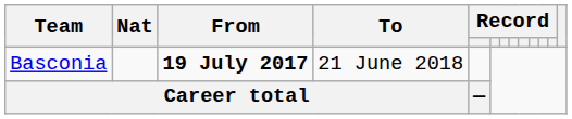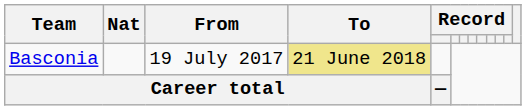Basconia | From: bold -> normal
Basconia | To: no background -> khaki background
